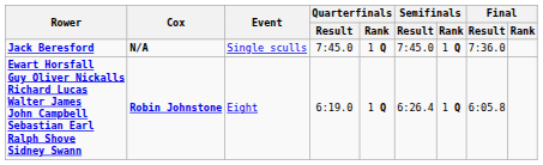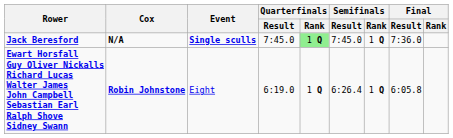Jack Beresford | Event: normal -> bold
Jack Beresford | Quarterfinals / Rank: no background -> lightgreen background
